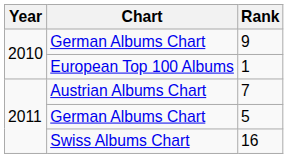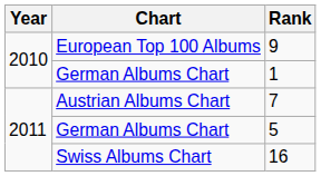9 | Chart: German Albums Chart -> European Top 100 Albums
1 | Chart: European Top 100 Albums -> German Albums Chart
